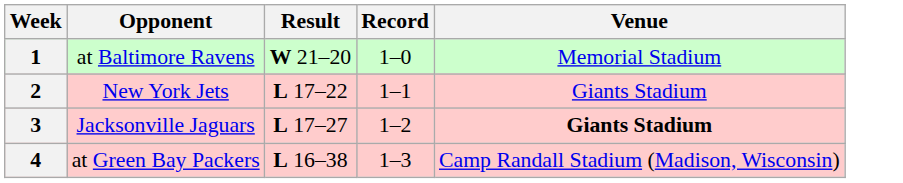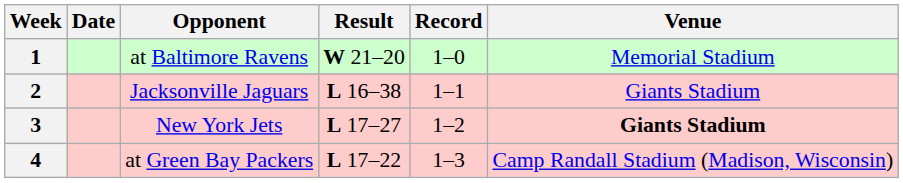+ column: Date
2 | Opponent: New York Jets -> Jacksonville Jaguars
2 | Result: L 17–22 -> L 16–38
3 | Opponent: Jacksonville Jaguars -> New York Jets
4 | Result: L 16–38 -> L 17–22
